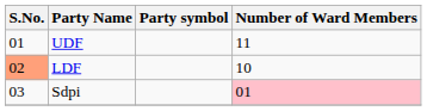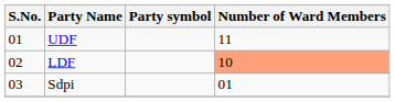LDF | S.No.: lightsalmon background -> no background
LDF | Number of Ward Members: no background -> lightsalmon background
Sdpi | Number of Ward Members: pink background -> no background
